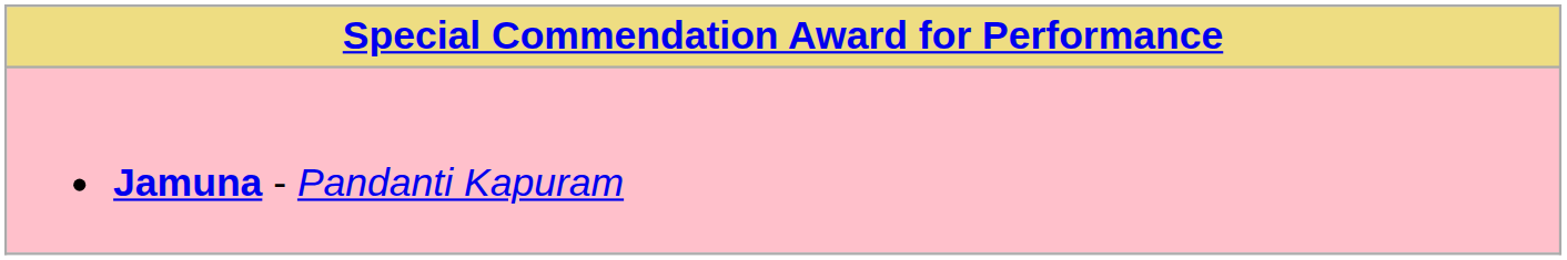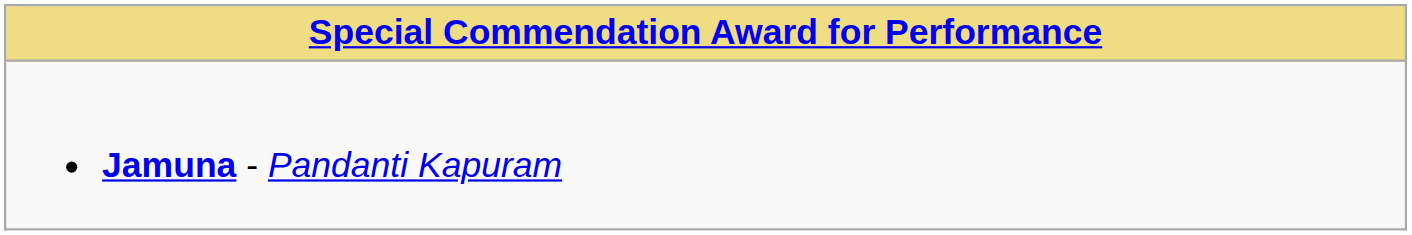row 2 | column 1: pink background -> no background
